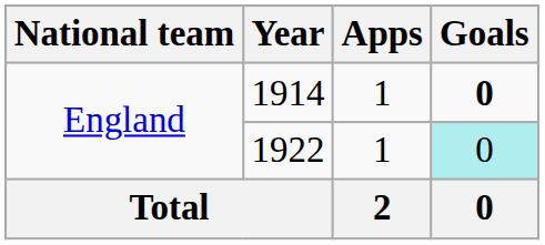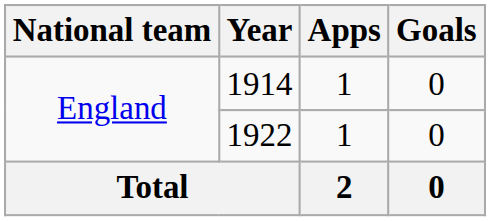1914 | Goals: bold -> normal
1922 | Goals: paleturquoise background -> no background
